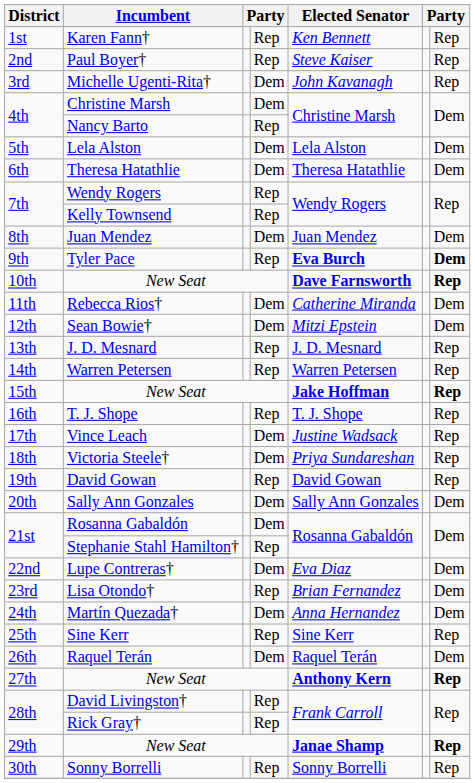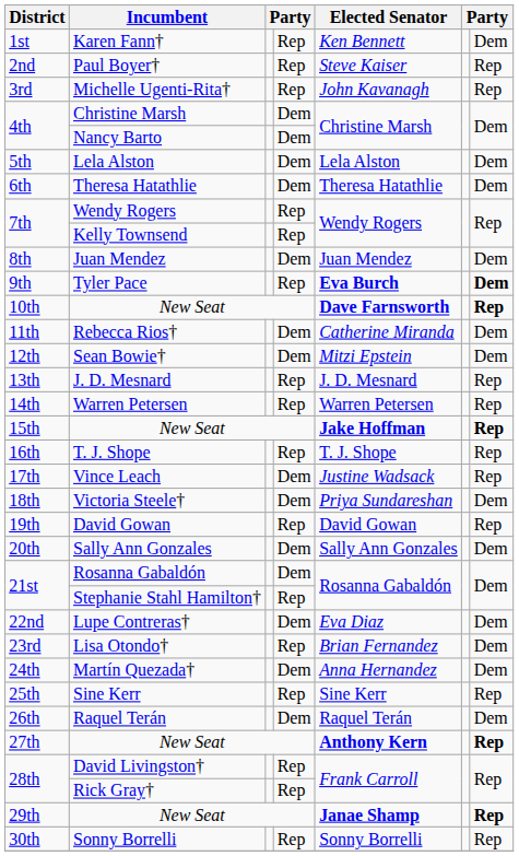Karen Fann† | column 7: Rep -> Dem
Michelle Ugenti-Rita† | column 4: Dem -> Rep
Nancy Barto | column 4: Rep -> Dem
Victoria Steele† | column 7: Rep -> Dem
